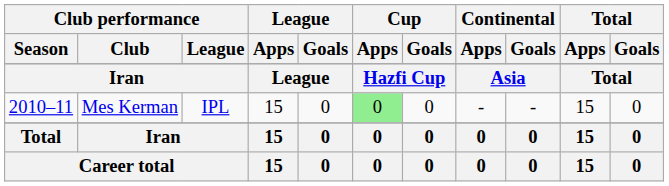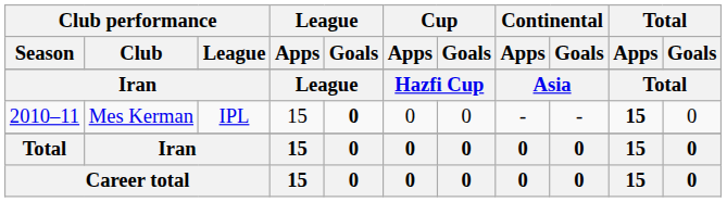Mes Kerman | League / Goals: normal -> bold
Mes Kerman | Cup / Apps: lightgreen background -> no background
Mes Kerman | Total / Apps: normal -> bold
